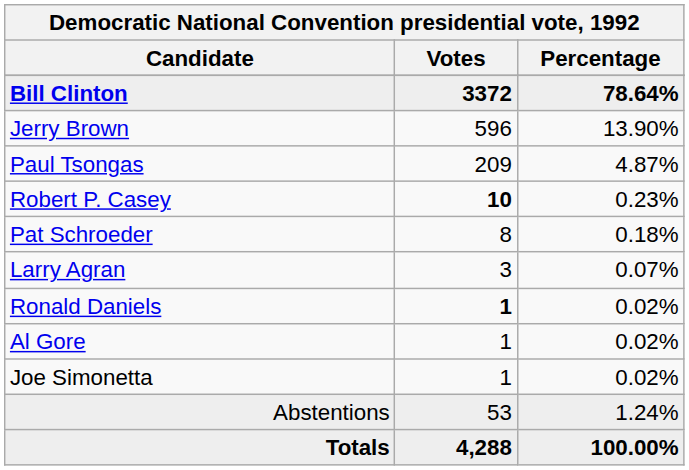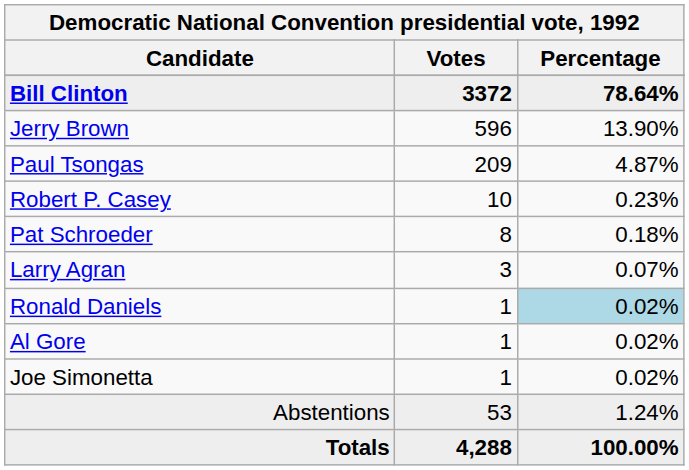Robert P. Casey | Votes: bold -> normal
Ronald Daniels | Votes: bold -> normal
Ronald Daniels | Percentage: no background -> lightblue background
